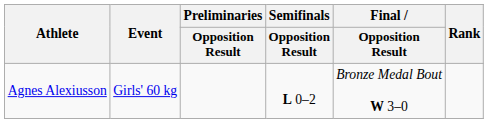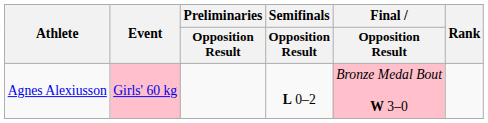Agnes Alexiusson | Event: no background -> pink background
Agnes Alexiusson | Final / Opposition Result: no background -> pink background
